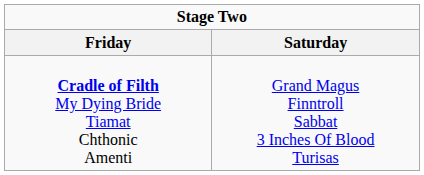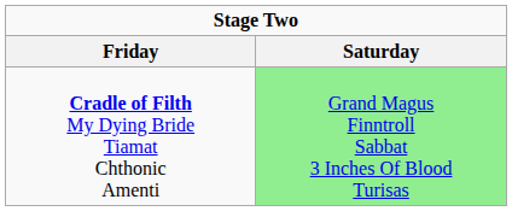Cradle of Filth My Dying Bride Tiamat Chthonic Amenti | Saturday: no background -> lightgreen background
